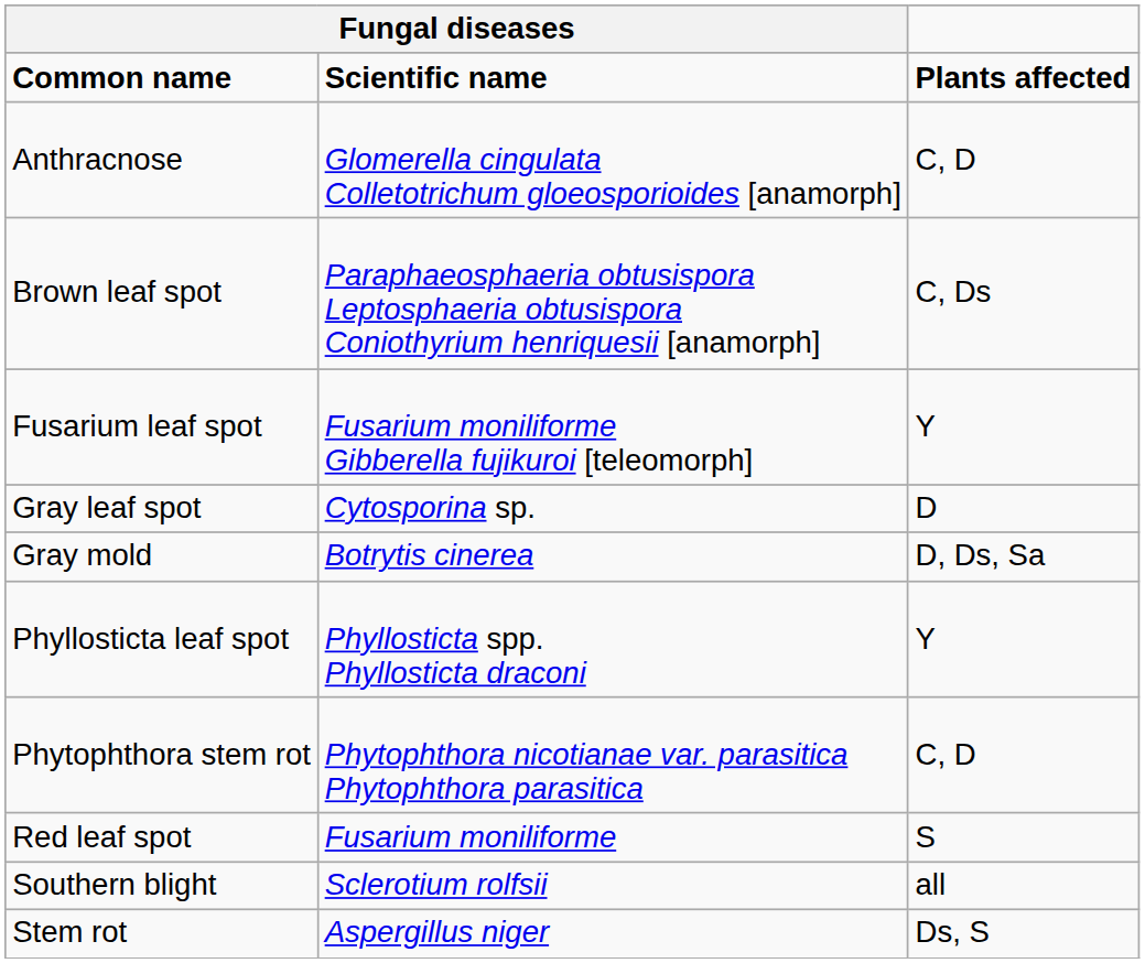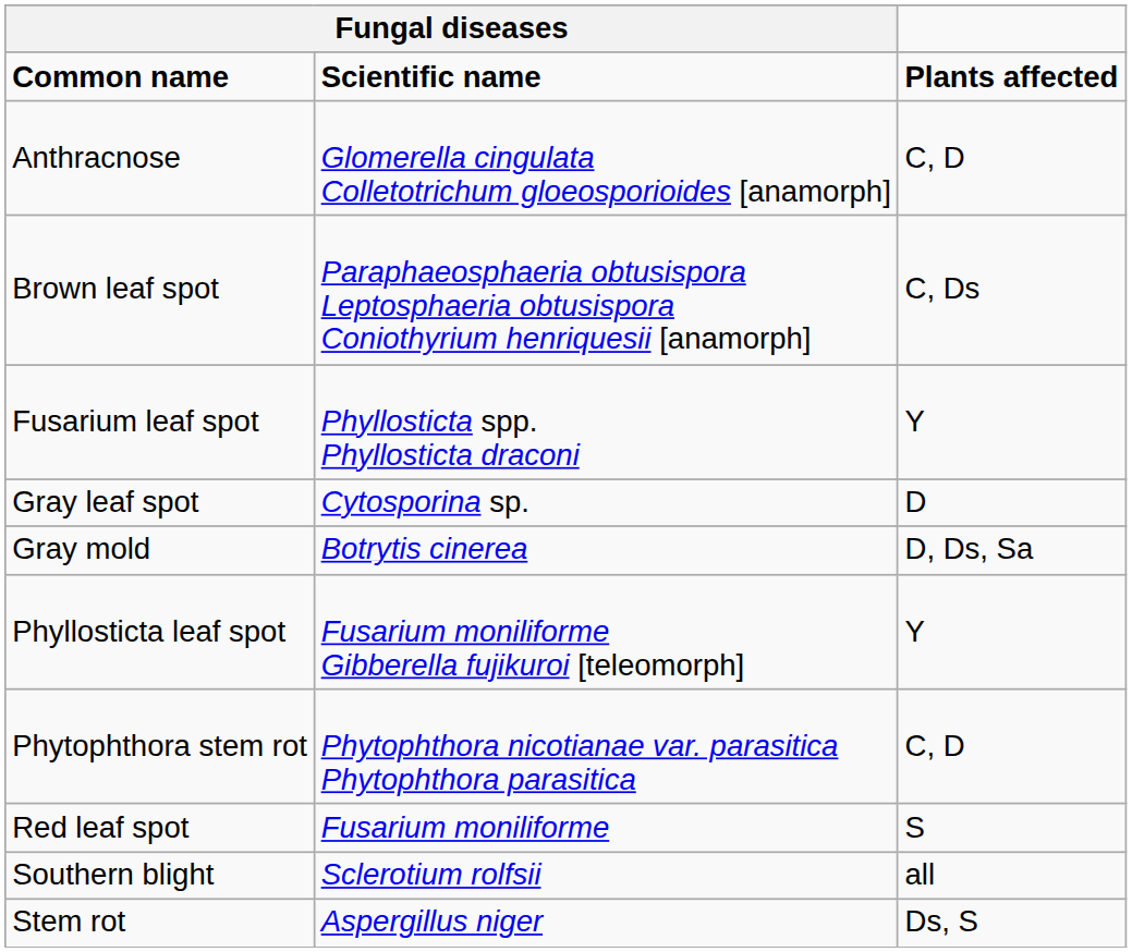Fusarium leaf spot | Fungal diseases / Scientific name: Fusarium moniliforme Gibberella fujikuroi [teleomorph] -> Phyllosticta spp. Phyllosticta draconi
Phyllosticta leaf spot | Fungal diseases / Scientific name: Phyllosticta spp. Phyllosticta draconi -> Fusarium moniliforme Gibberella fujikuroi [teleomorph]
